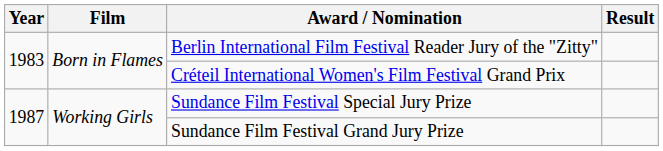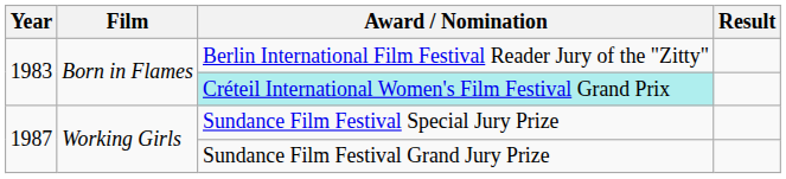Créteil International Women's Film Festival Grand Prix | Award / Nomination: no background -> paleturquoise background
